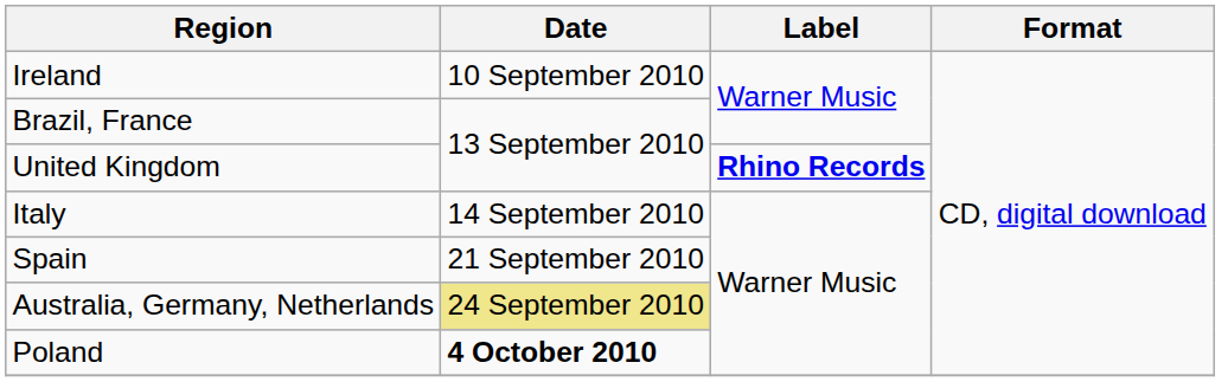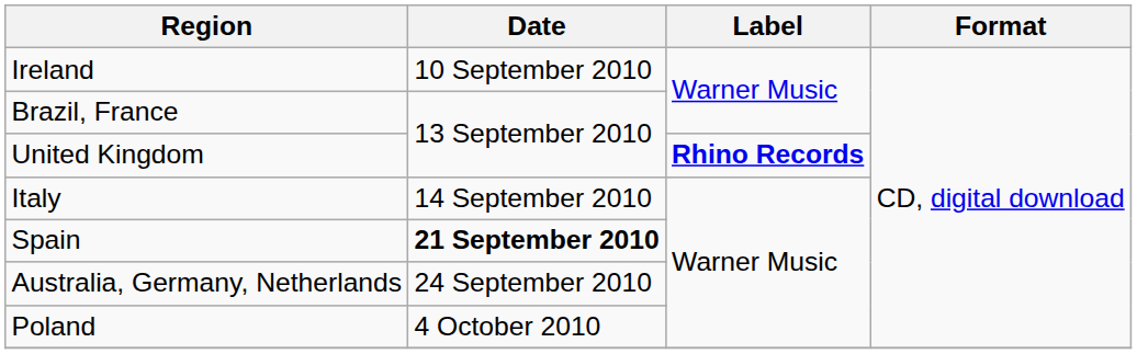Spain | Date: normal -> bold
Australia, Germany, Netherlands | Date: khaki background -> no background
Poland | Date: bold -> normal
